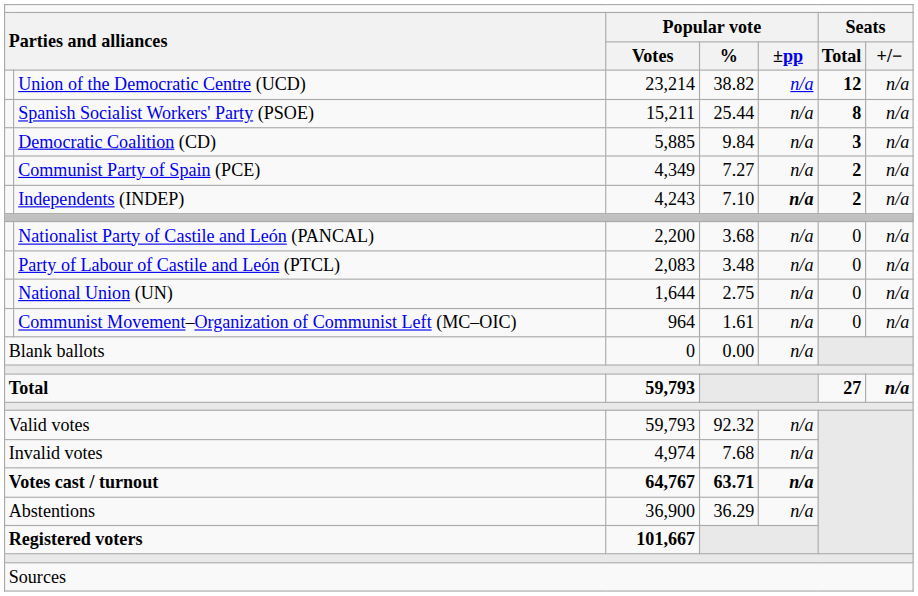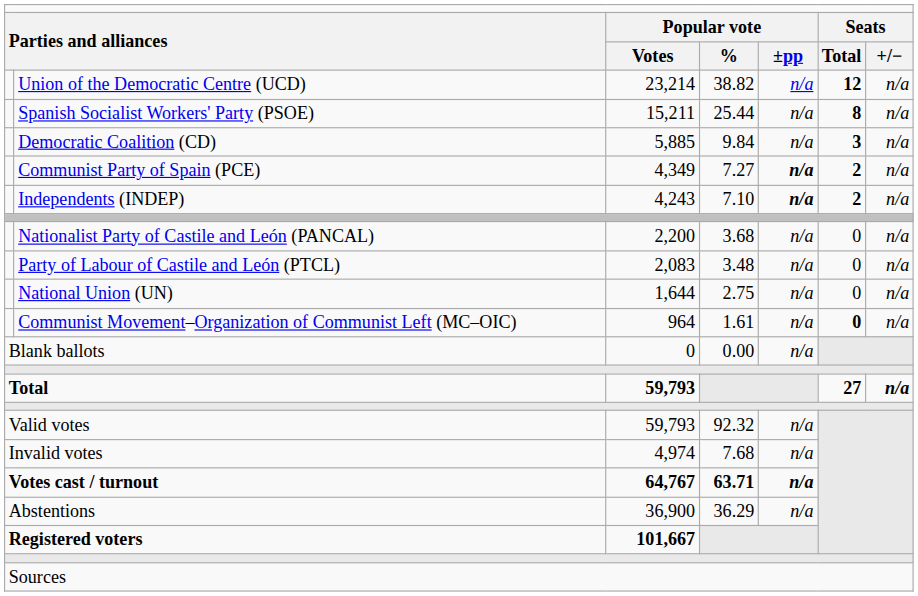Communist Party of Spain (PCE) | column 5: normal -> bold
Communist Movement–Organization of Communist Left (MC–OIC) | column 6: normal -> bold
